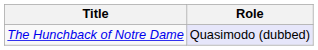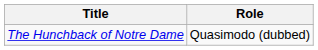The Hunchback of Notre Dame | Role: lavender background -> no background
